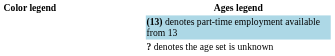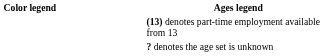row 2 | Ages legend: lightblue background -> no background
